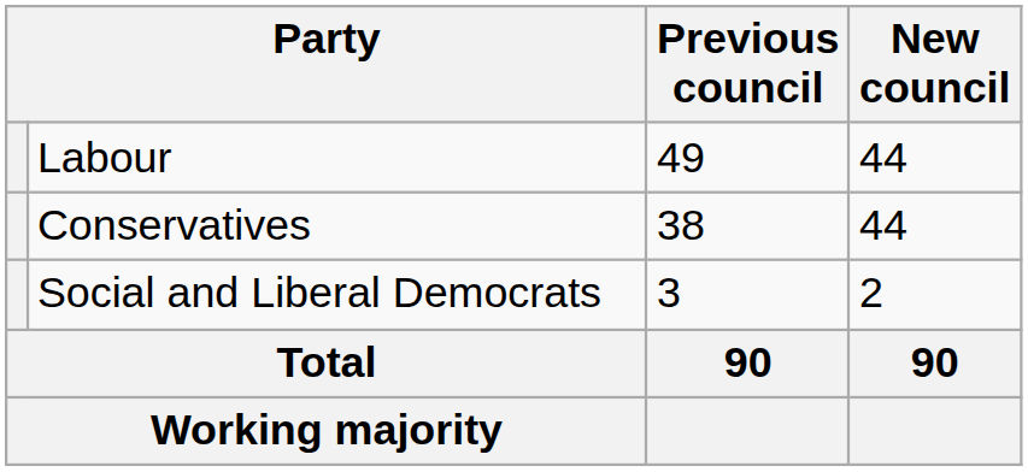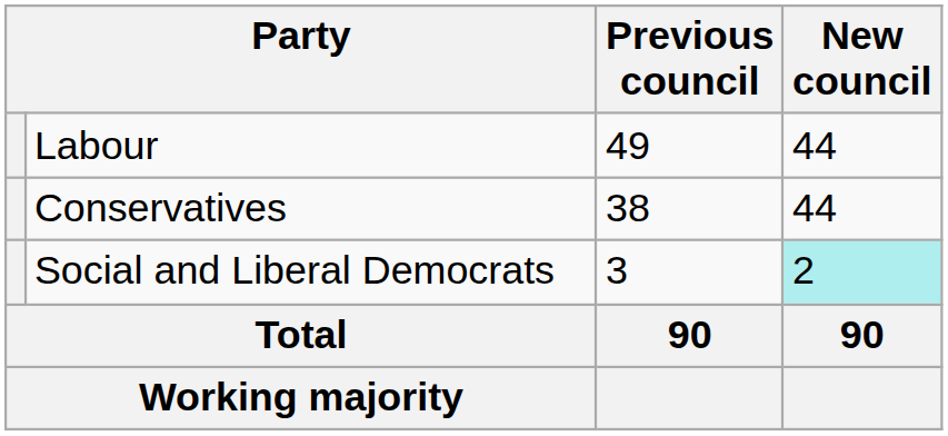Social and Liberal Democrats | New council: no background -> paleturquoise background
